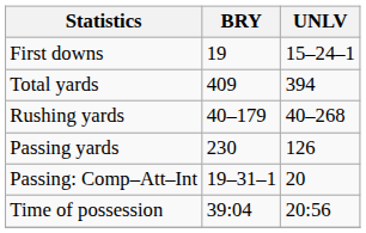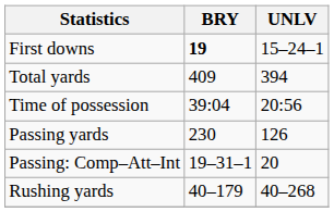First downs | BRY: normal -> bold
rows swapped: Rushing yards <-> Time of possession
